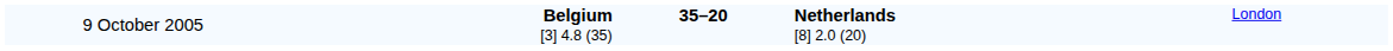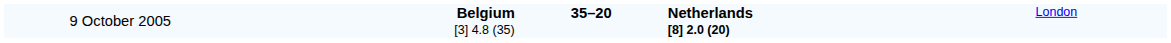[3] 4.8 (35) | column 4: normal -> bold
